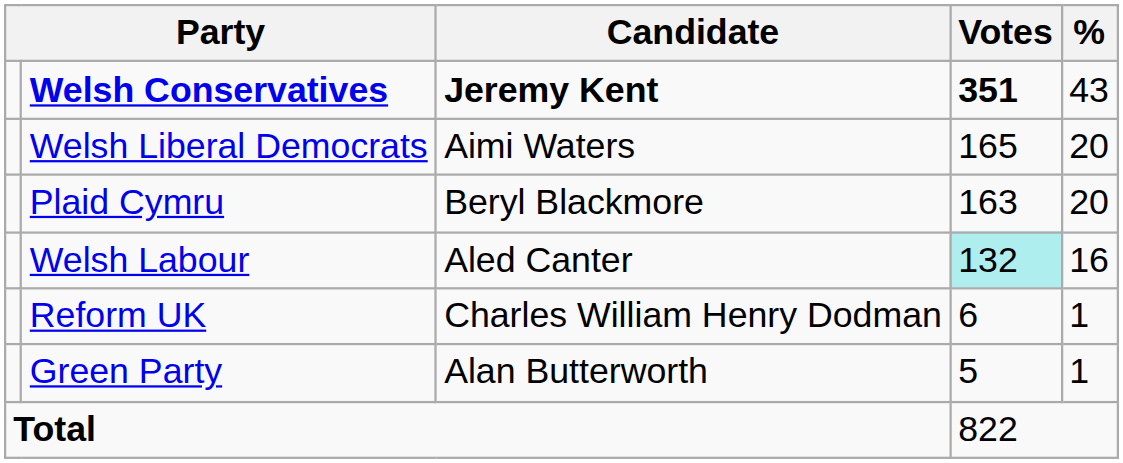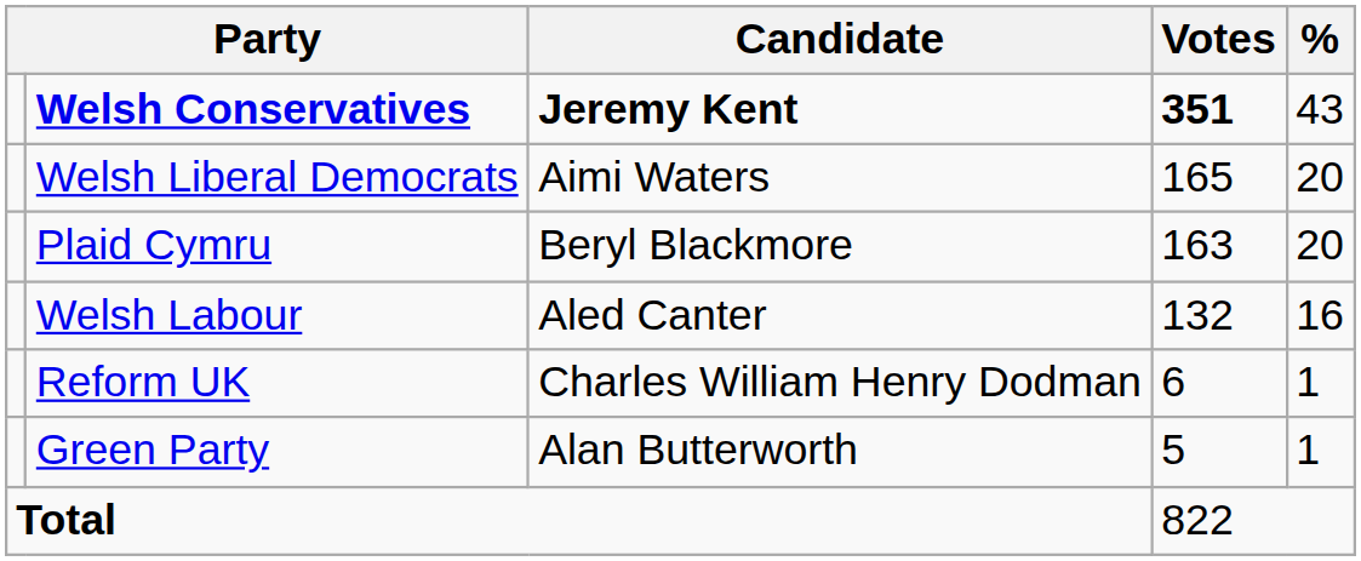Welsh Labour | Votes: paleturquoise background -> no background
